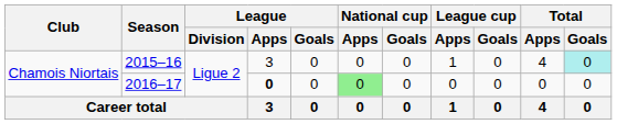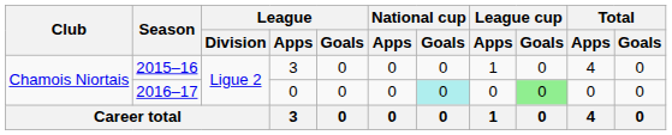2015–16 | Total / Goals: paleturquoise background -> no background
2016–17 | League / Apps: bold -> normal
2016–17 | National cup / Apps: lightgreen background -> no background
2016–17 | National cup / Goals: no background -> paleturquoise background
2016–17 | League cup / Goals: no background -> lightgreen background
